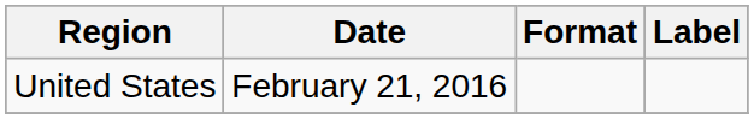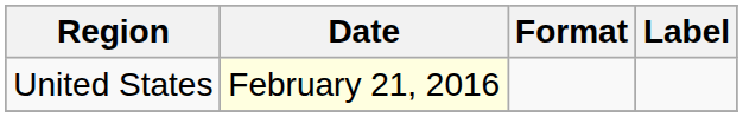United States | Date: no background -> lightyellow background
